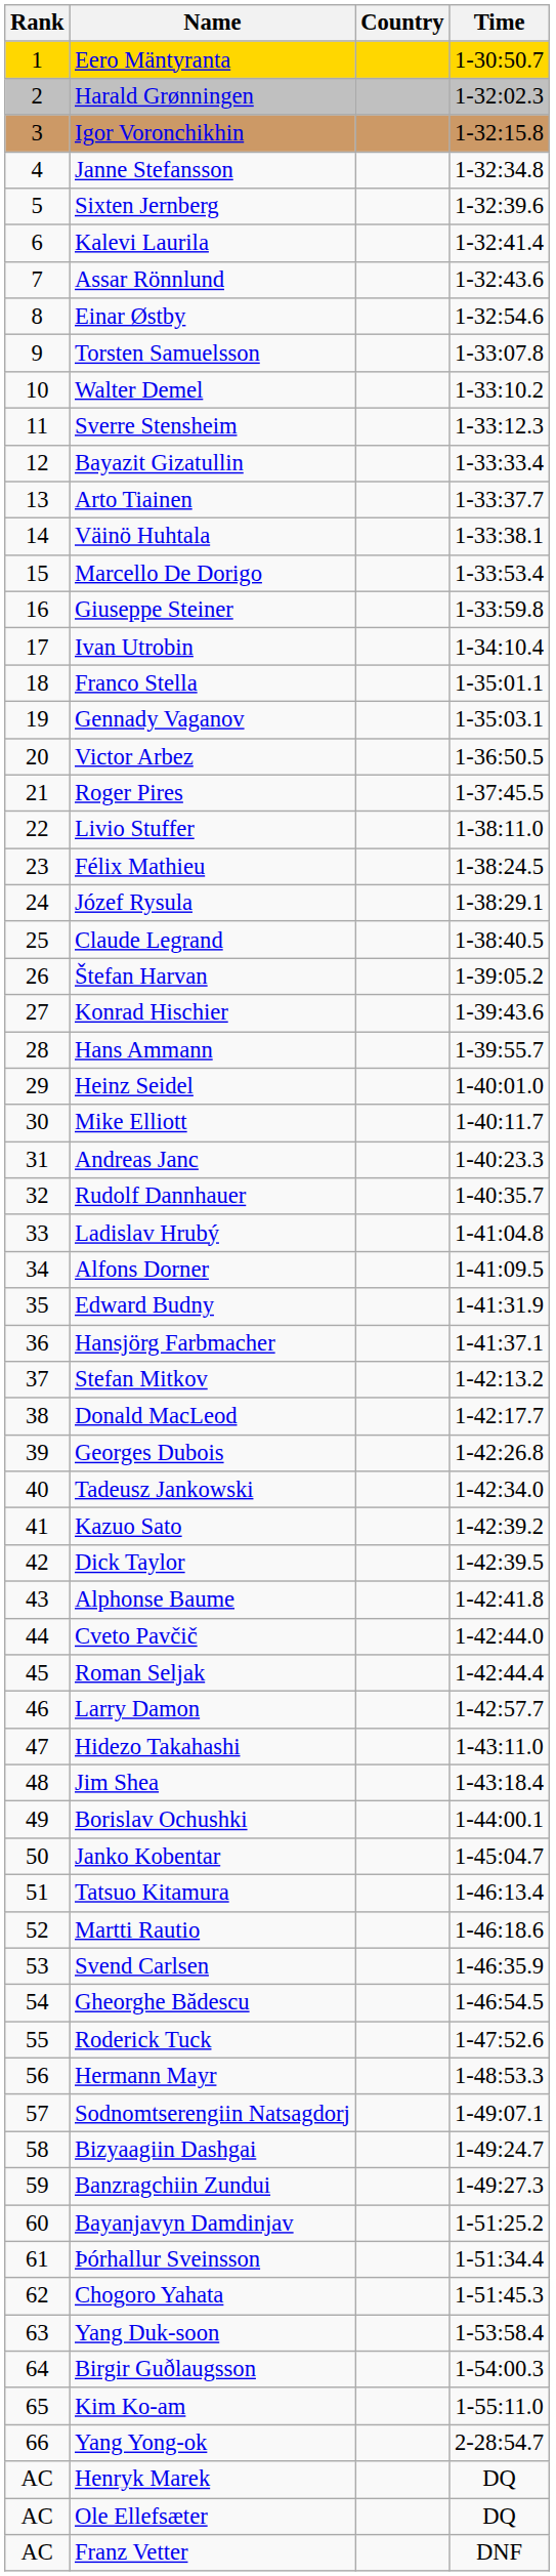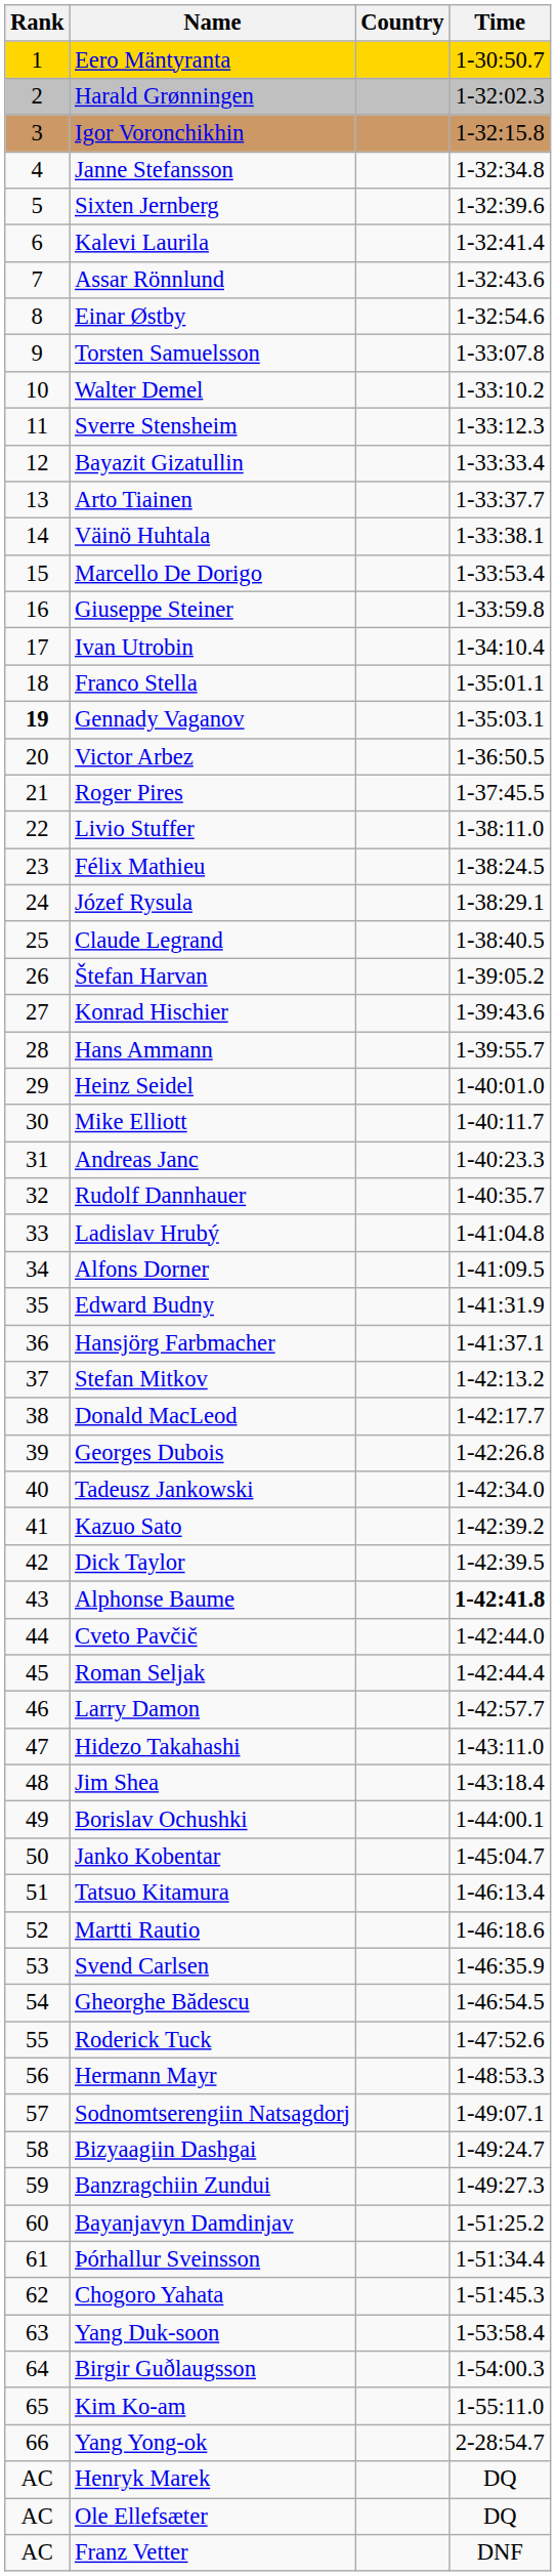Gennady Vaganov | Rank: normal -> bold
Alphonse Baume | Time: normal -> bold
